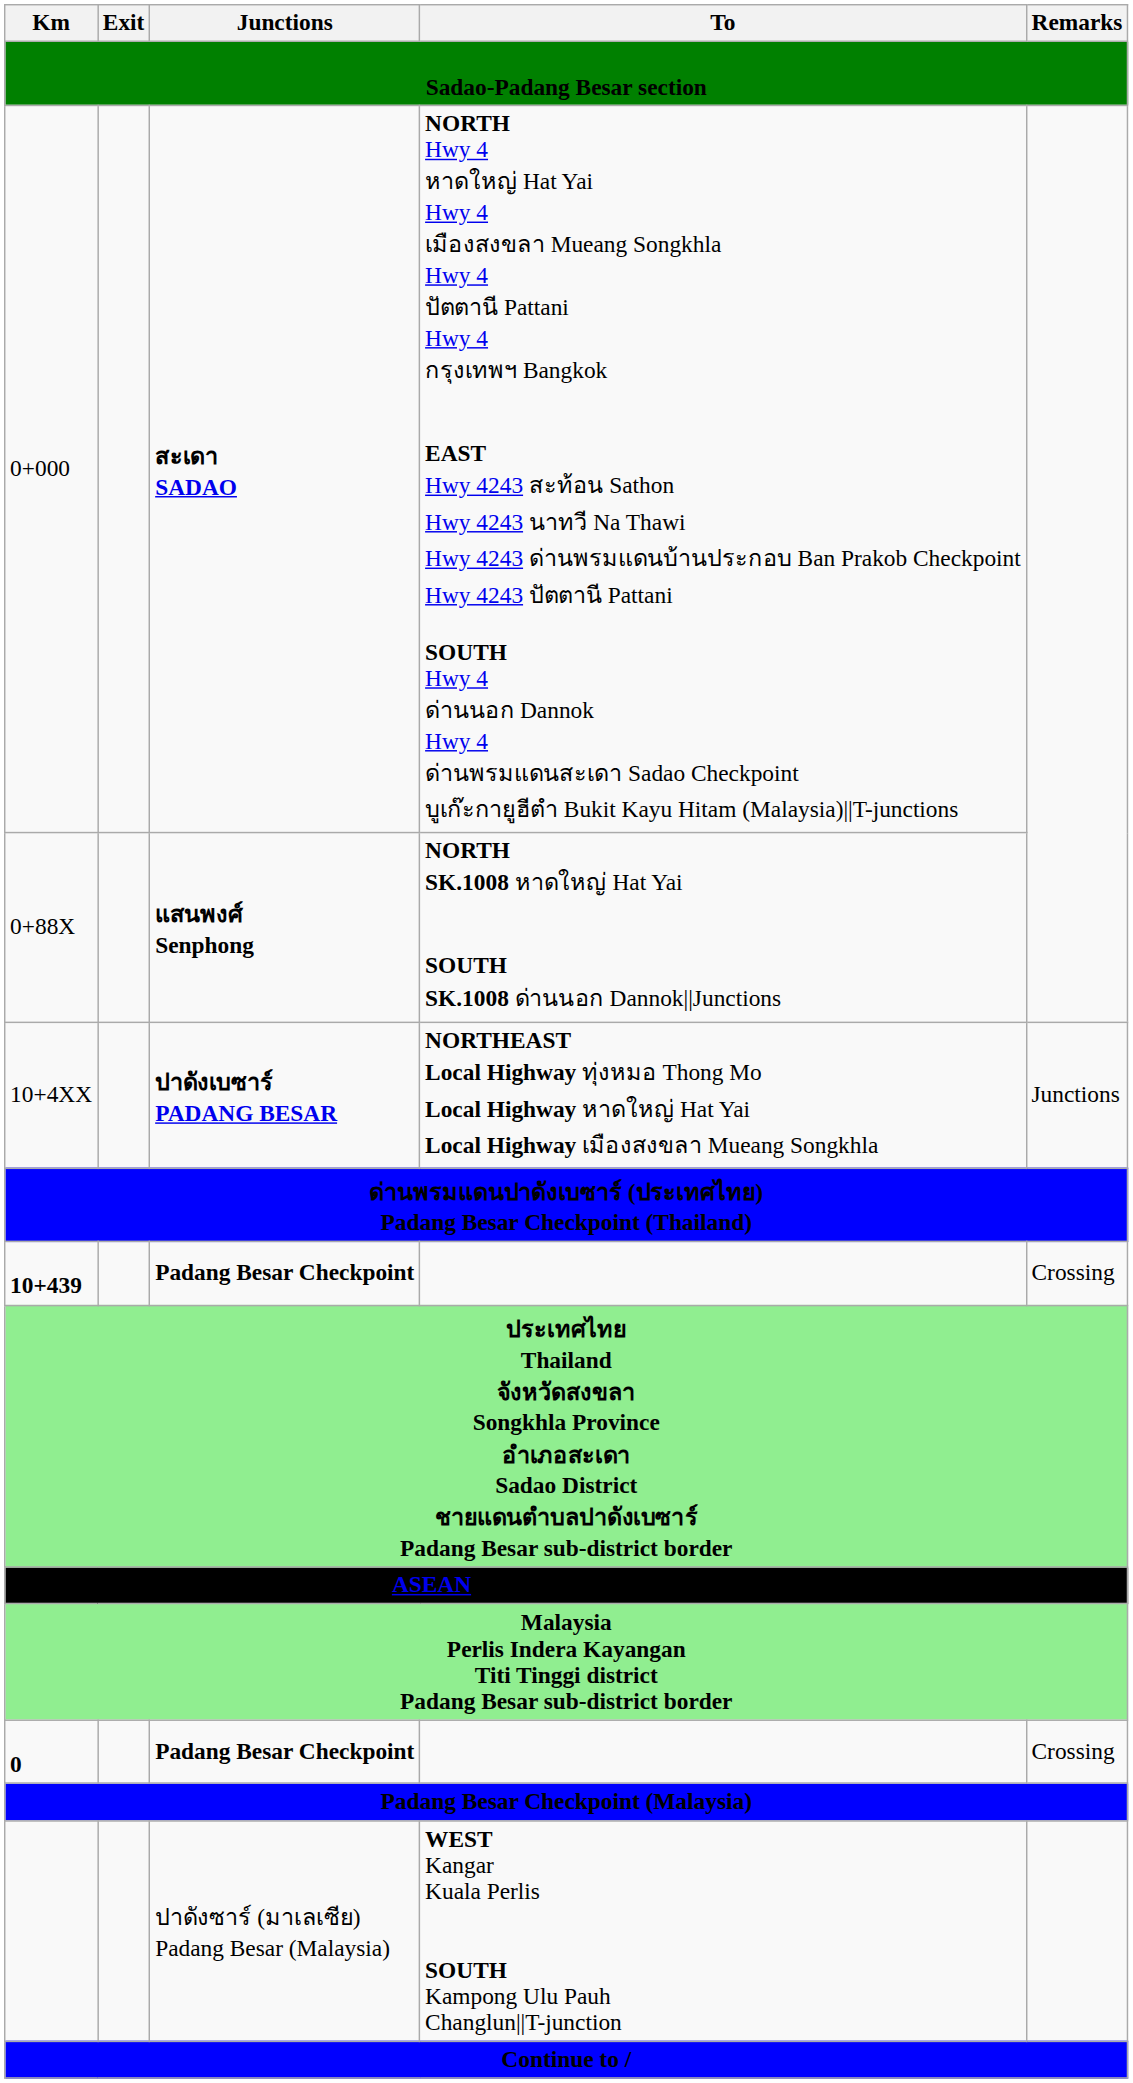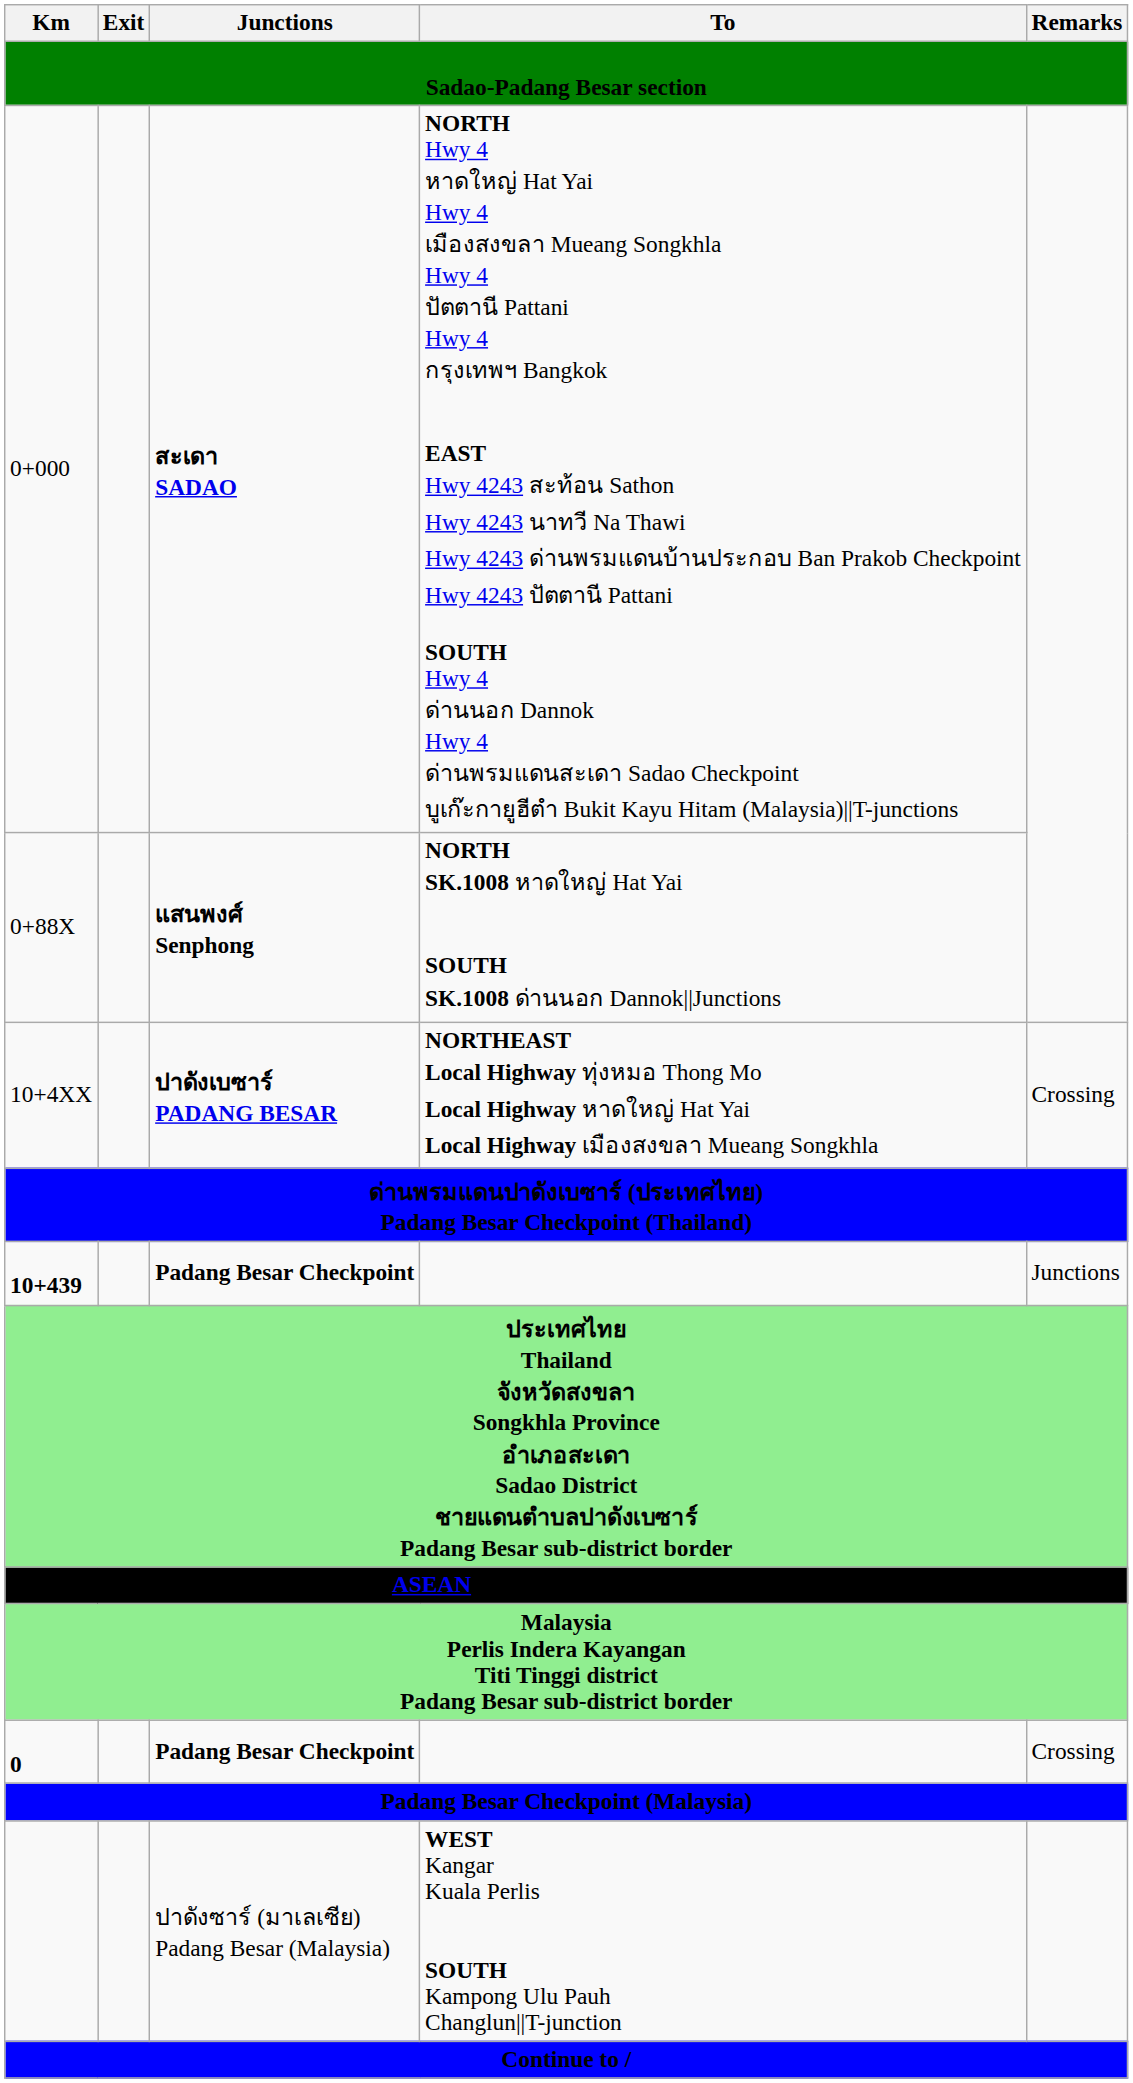10+4XX | Remarks: Junctions -> Crossing
10+439 | Remarks: Crossing -> Junctions
